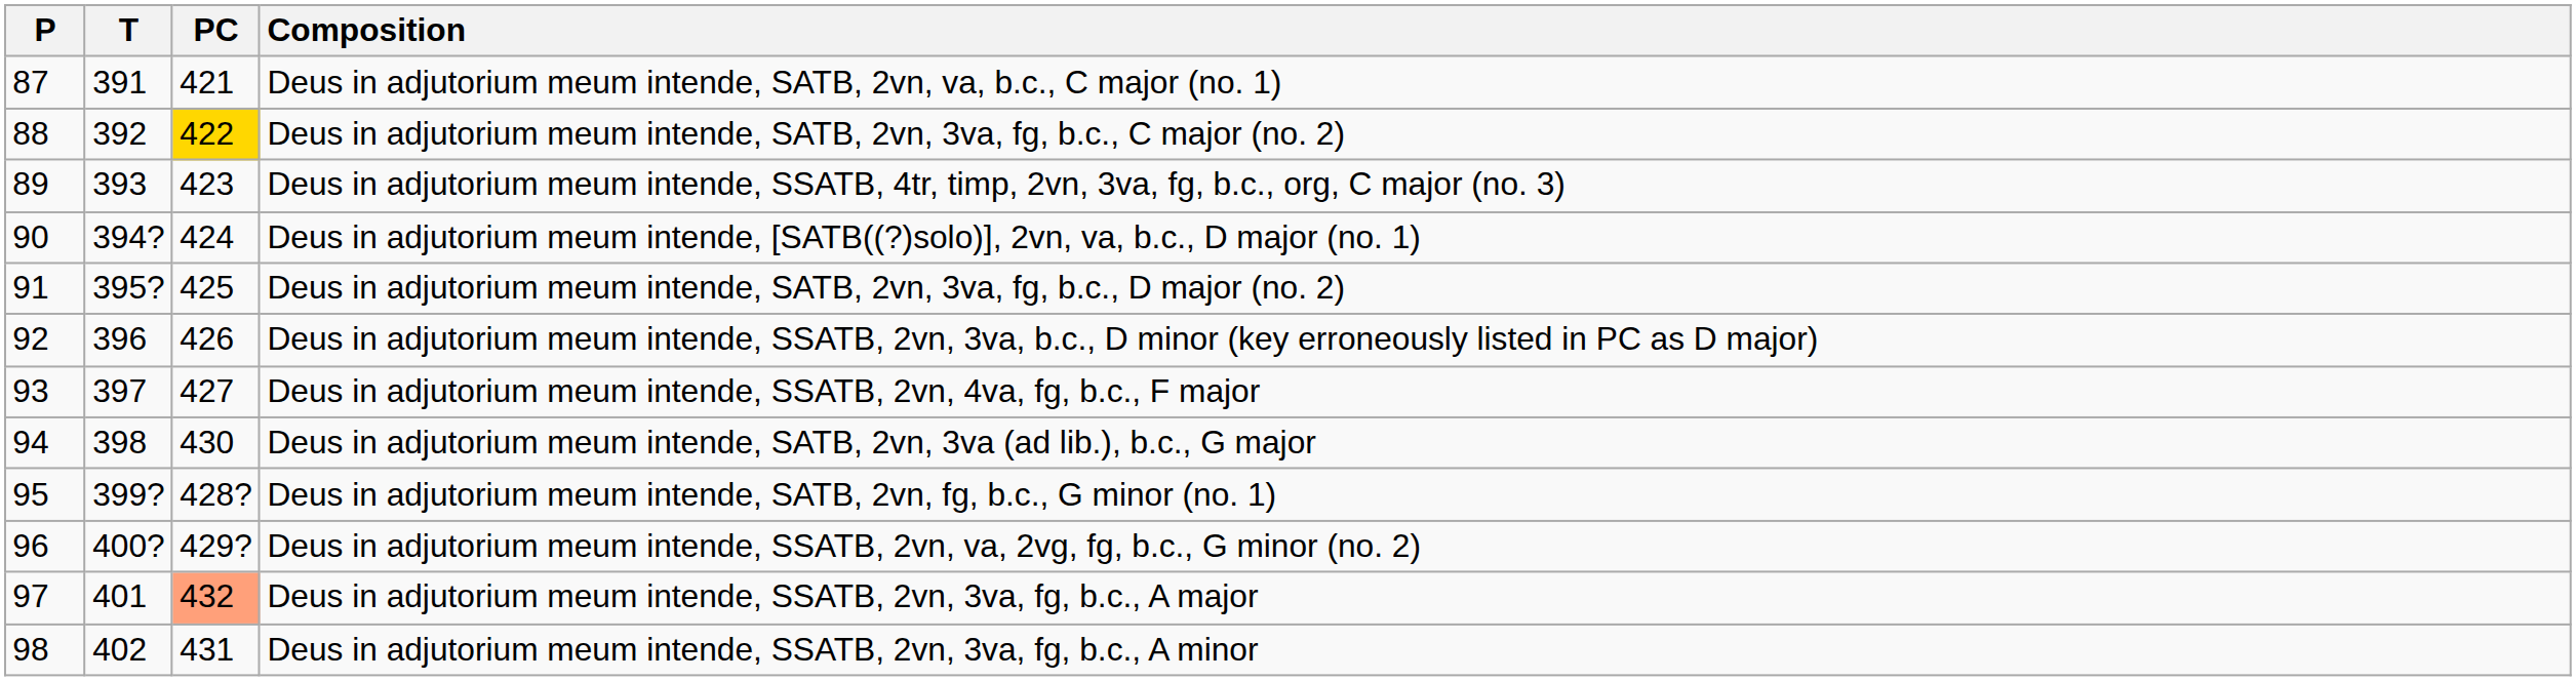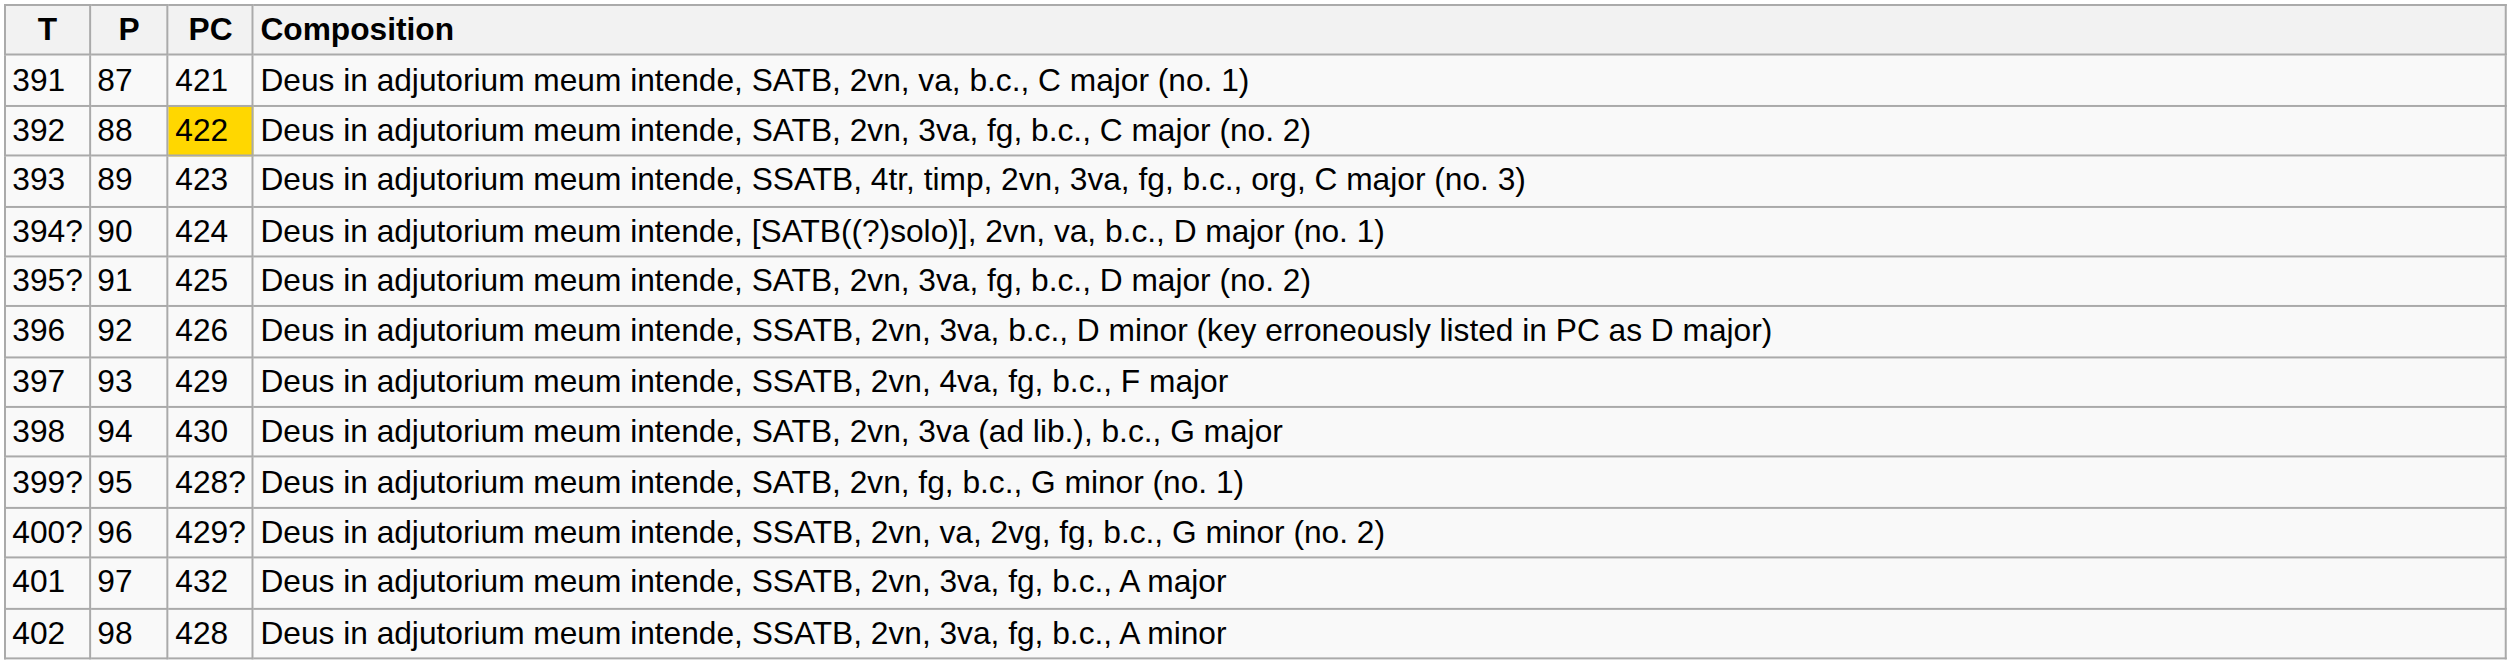columns swapped: P <-> T
row 8 | PC: 427 -> 429
row 12 | PC: lightsalmon background -> no background
row 13 | PC: 431 -> 428
